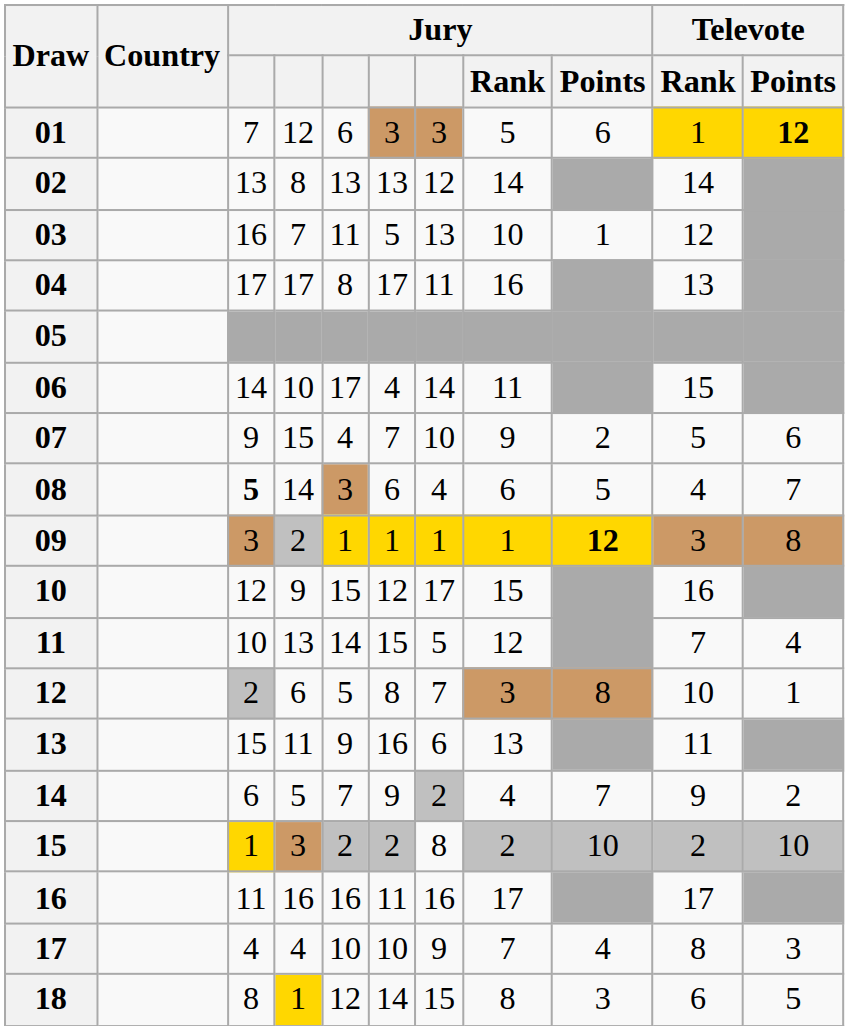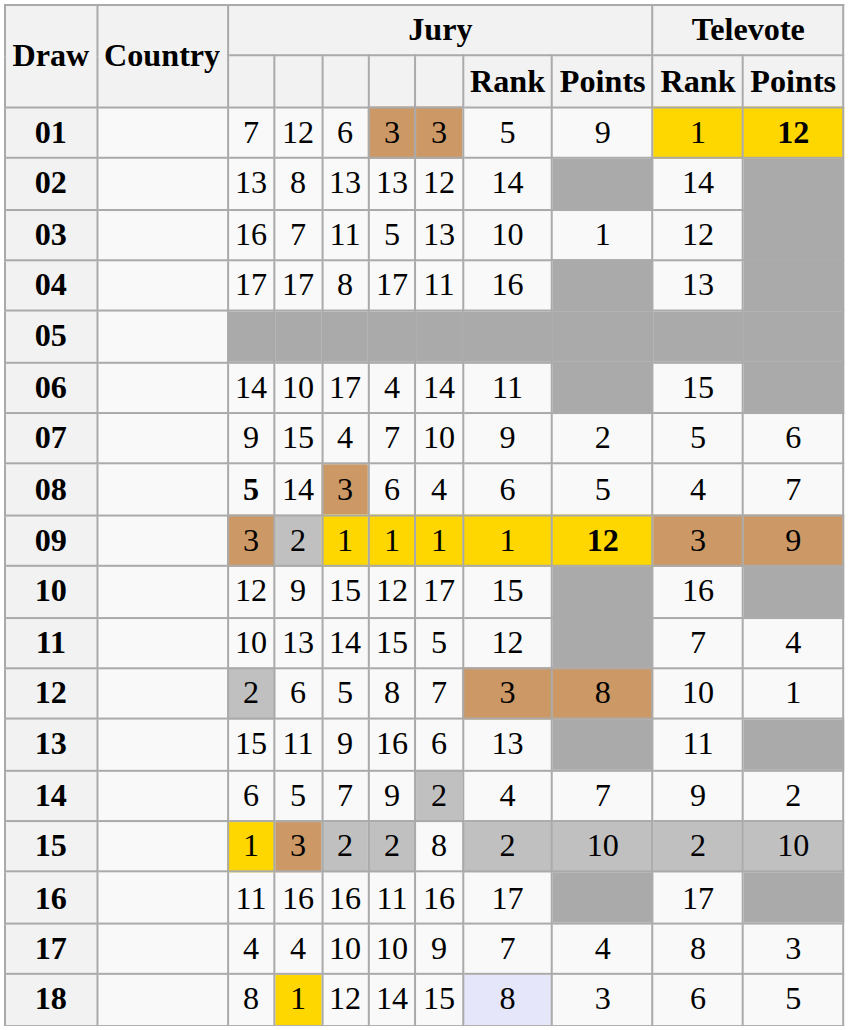01 | Jury / Points: 6 -> 9
09 | Televote / Points: 8 -> 9
18 | Jury / Rank: no background -> lavender background
